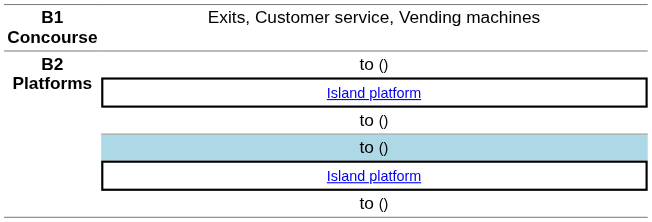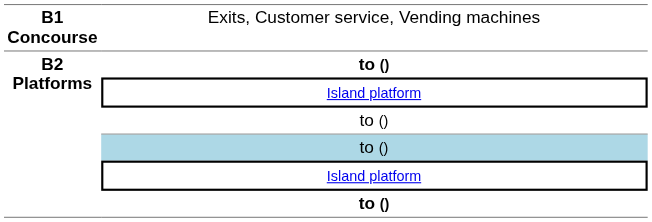row 2 | column 2: normal -> bold
row 7 | column 2: normal -> bold
